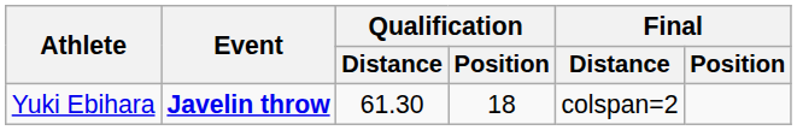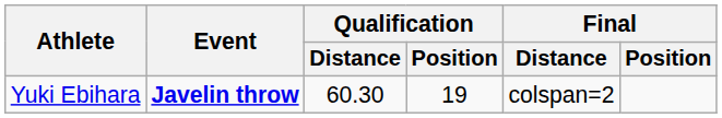Yuki Ebihara | Qualification / Distance: 61.30 -> 60.30
Yuki Ebihara | Qualification / Position: 18 -> 19
